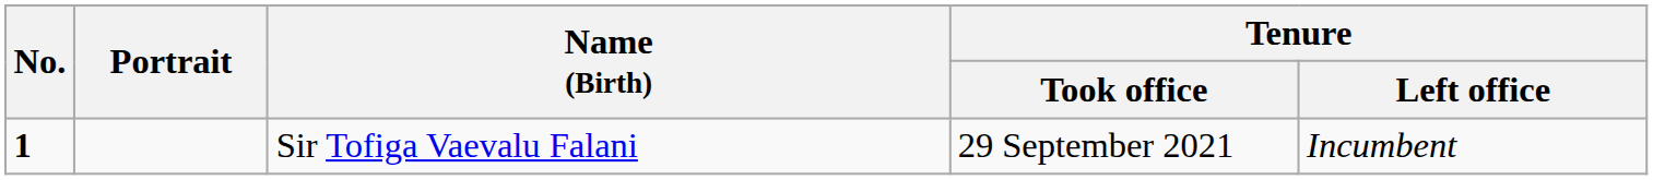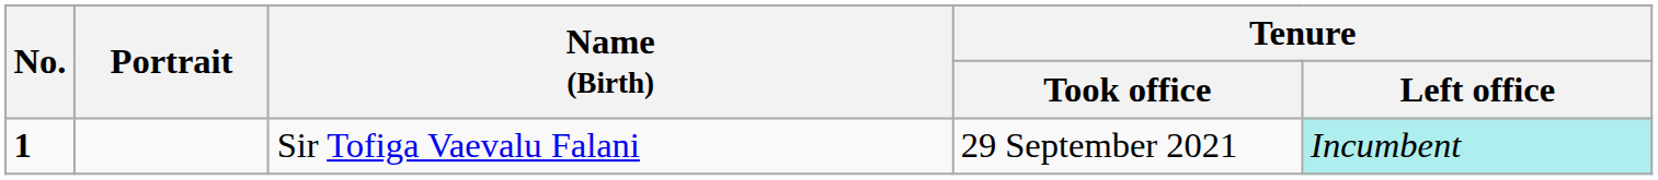Sir Tofiga Vaevalu Falani | Tenure / Left office: no background -> paleturquoise background
